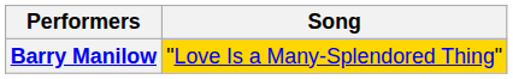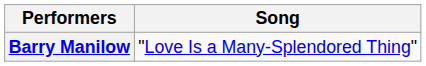Barry Manilow | Song: gold background -> no background
